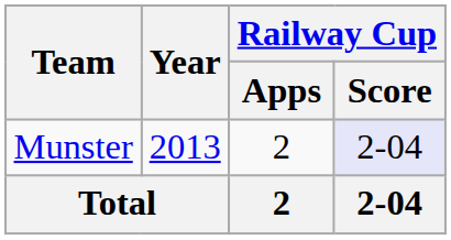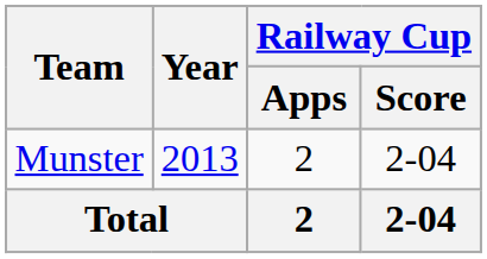Munster | Railway Cup / Score: lavender background -> no background
